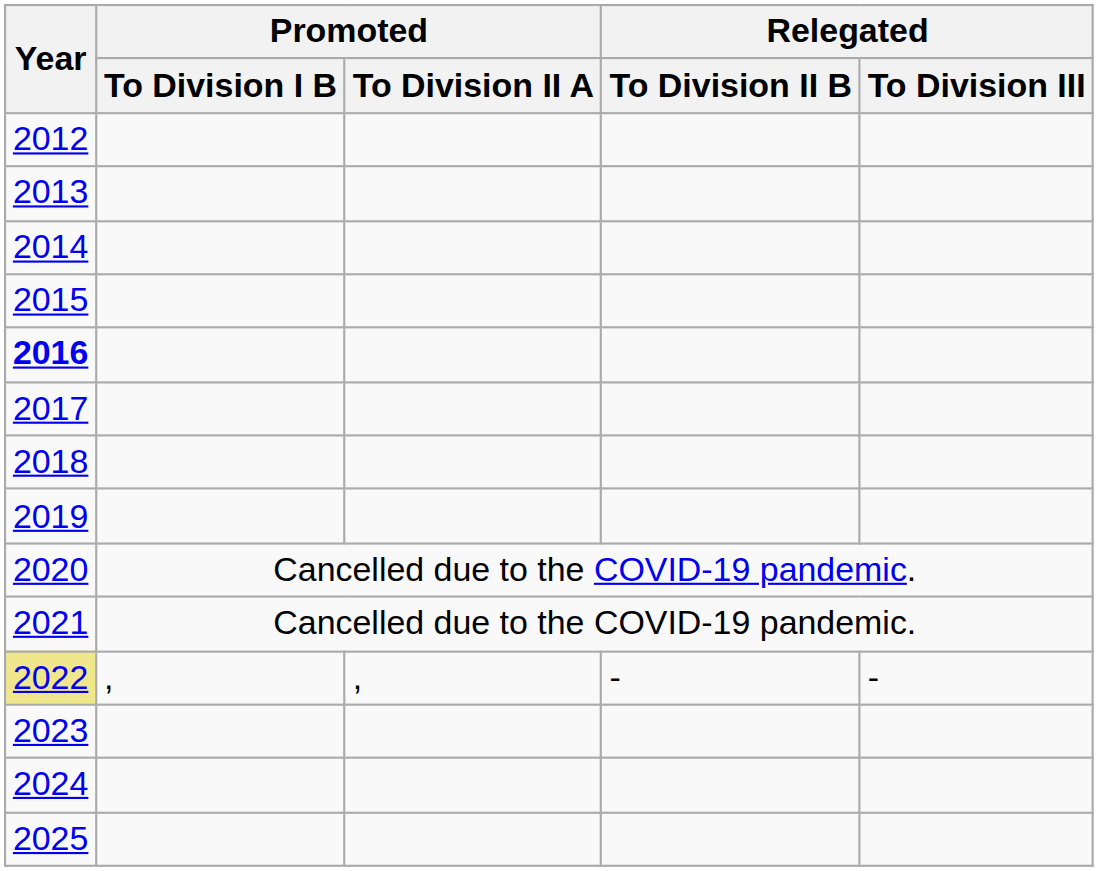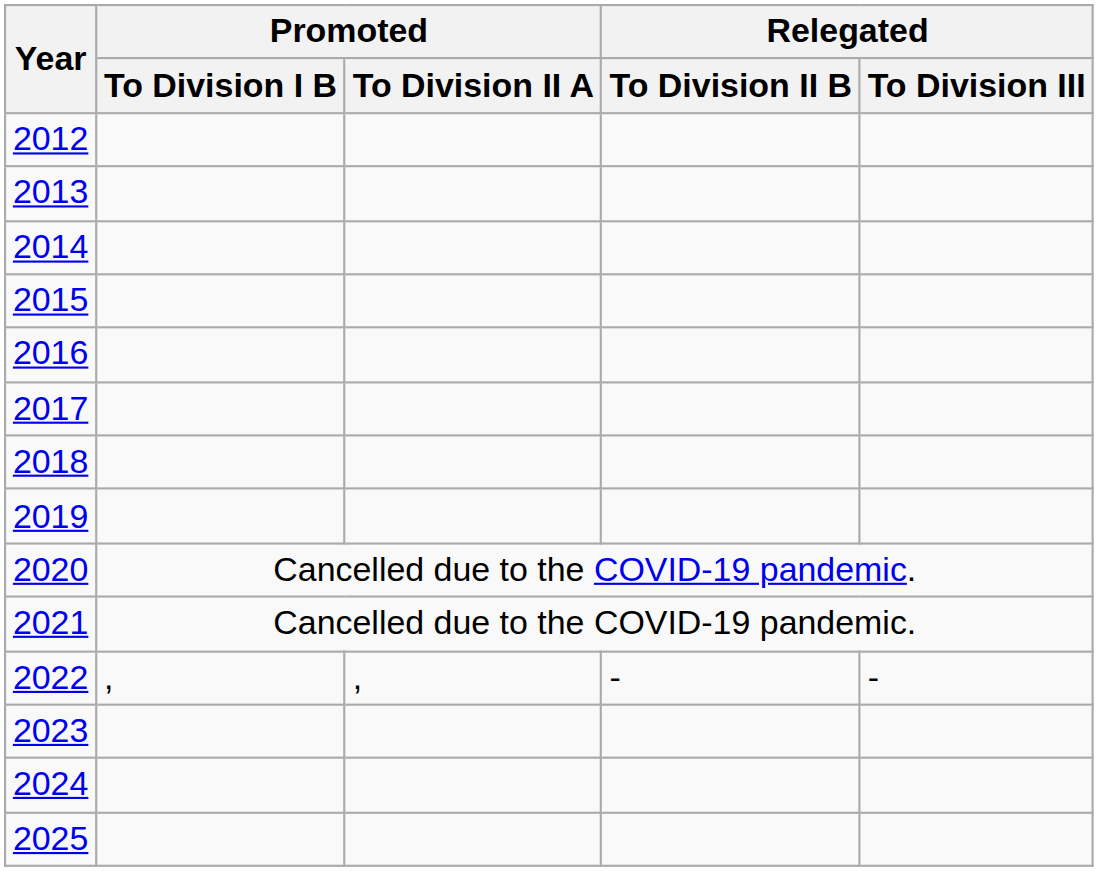2016 | Year: bold -> normal
2022 | Year: khaki background -> no background
